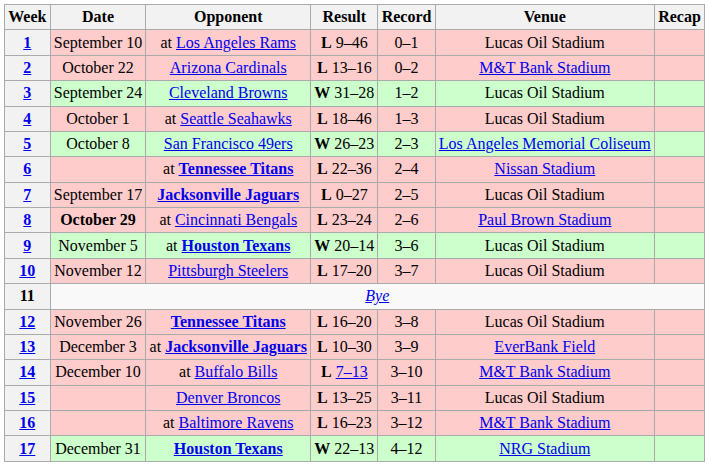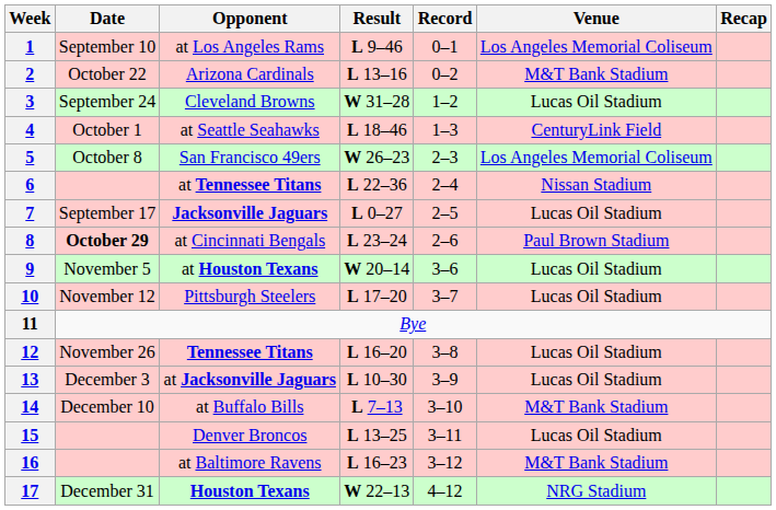1 | Venue: Lucas Oil Stadium -> Los Angeles Memorial Coliseum
4 | Venue: Lucas Oil Stadium -> CenturyLink Field
13 | Venue: EverBank Field -> Lucas Oil Stadium
